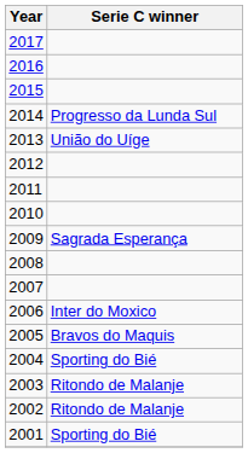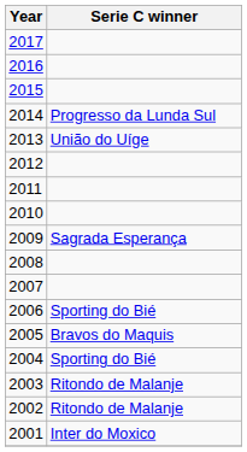2006 | Serie C winner: Inter do Moxico -> Sporting do Bié
2001 | Serie C winner: Sporting do Bié -> Inter do Moxico
